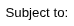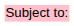row 1 | column 1: no background -> pink background
